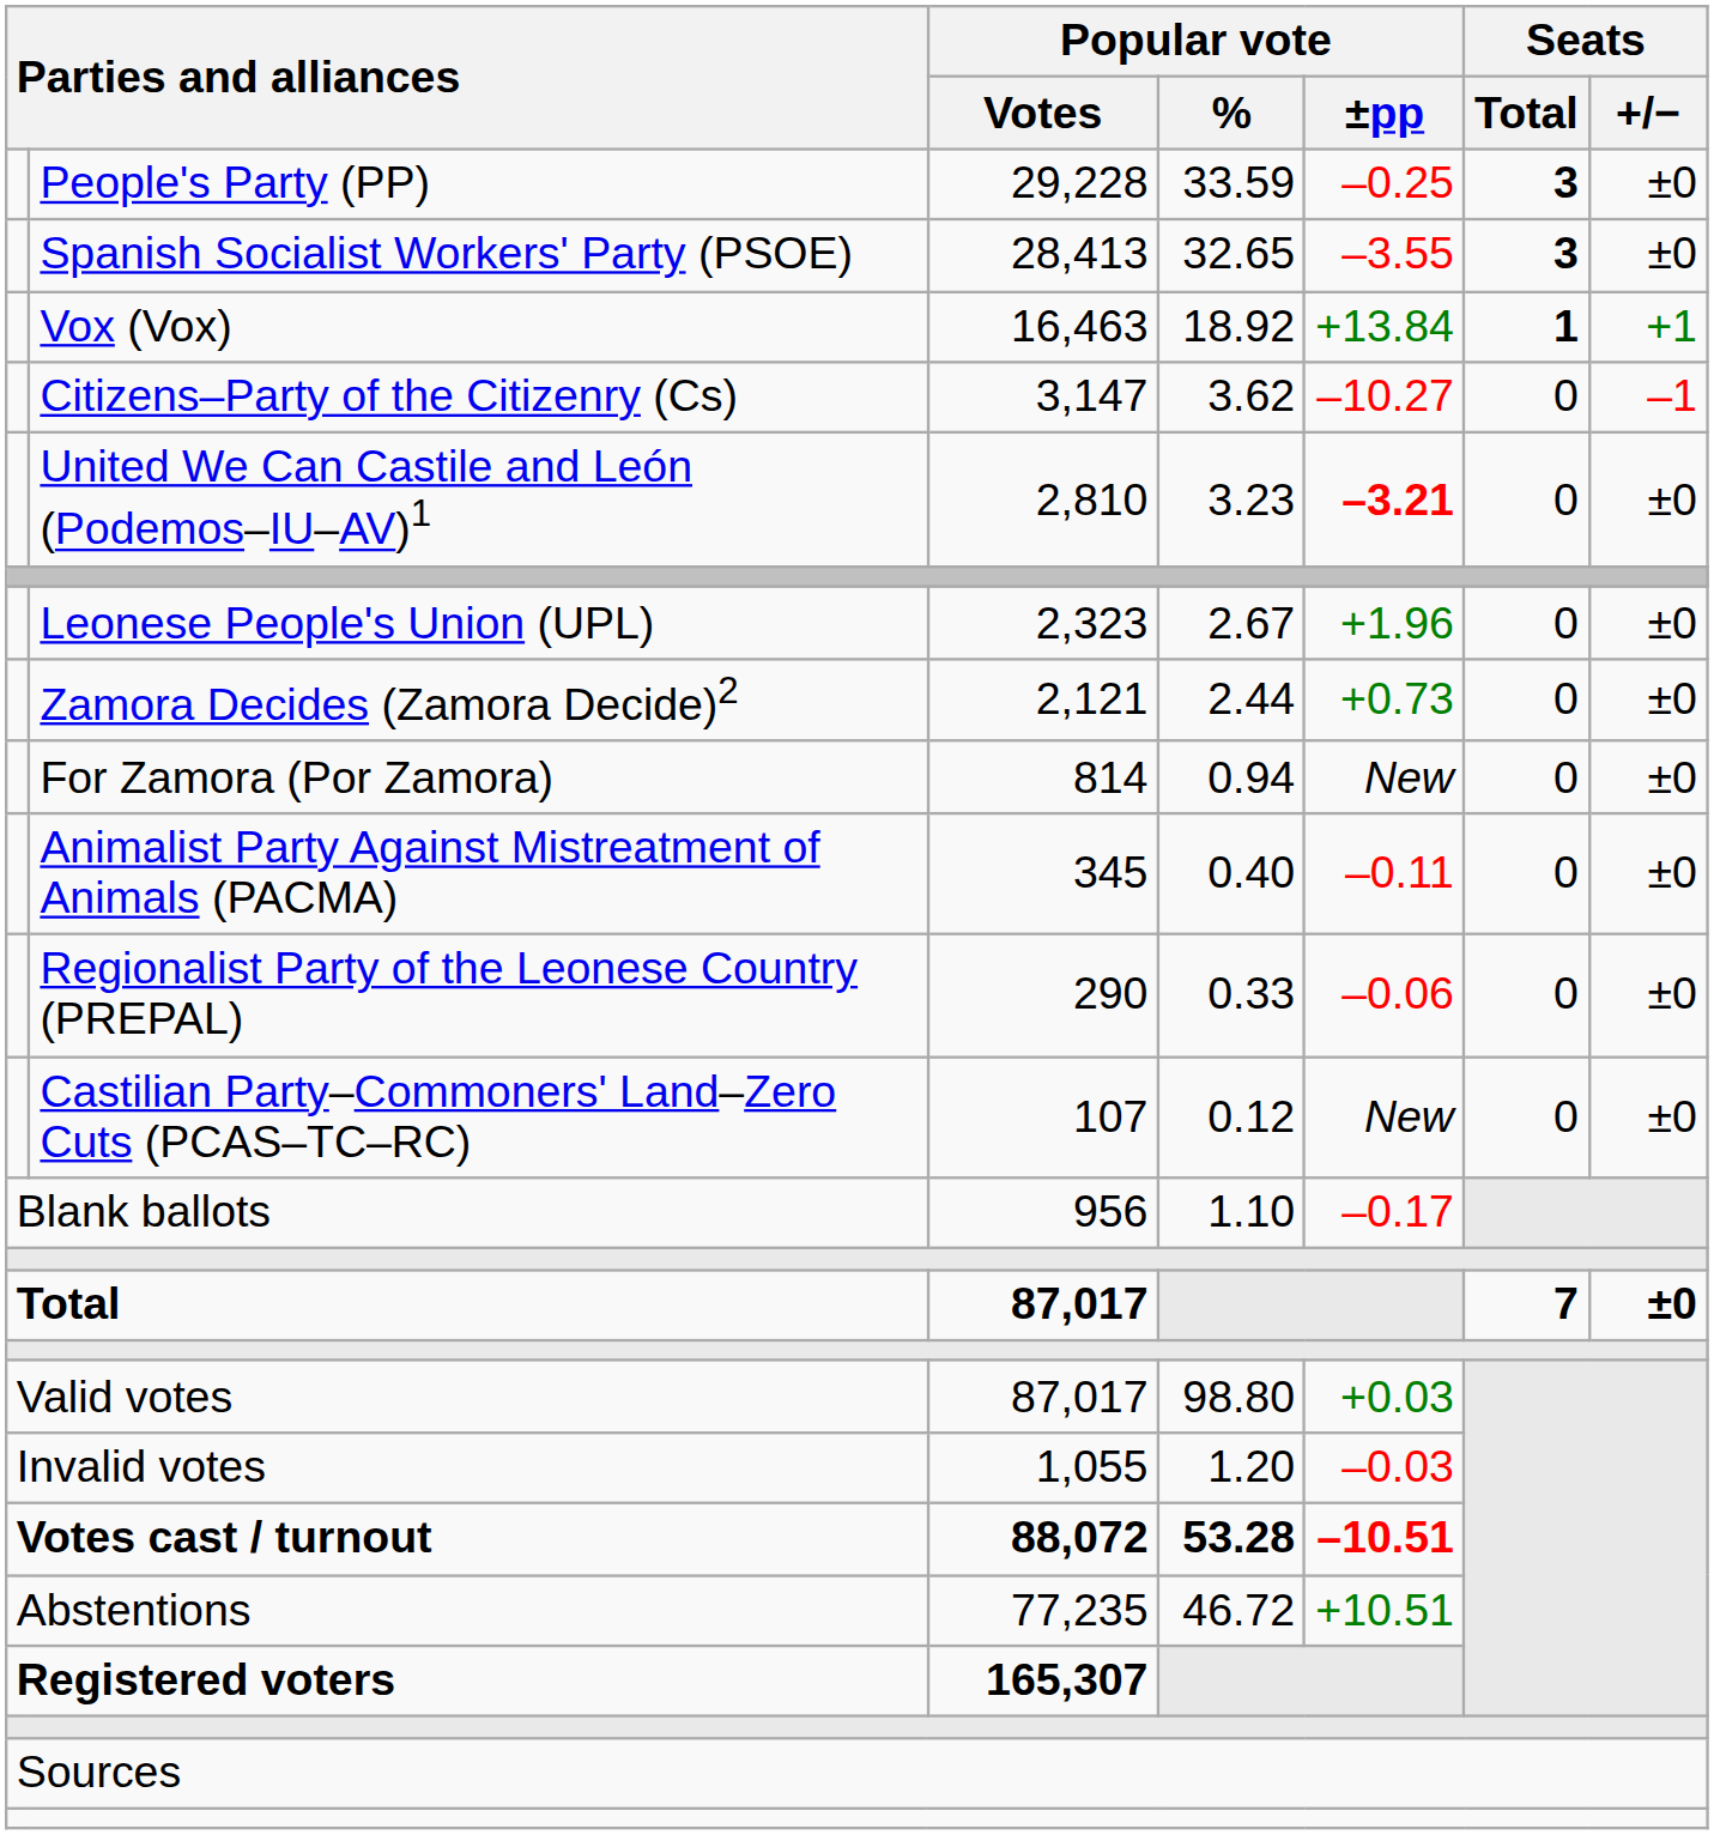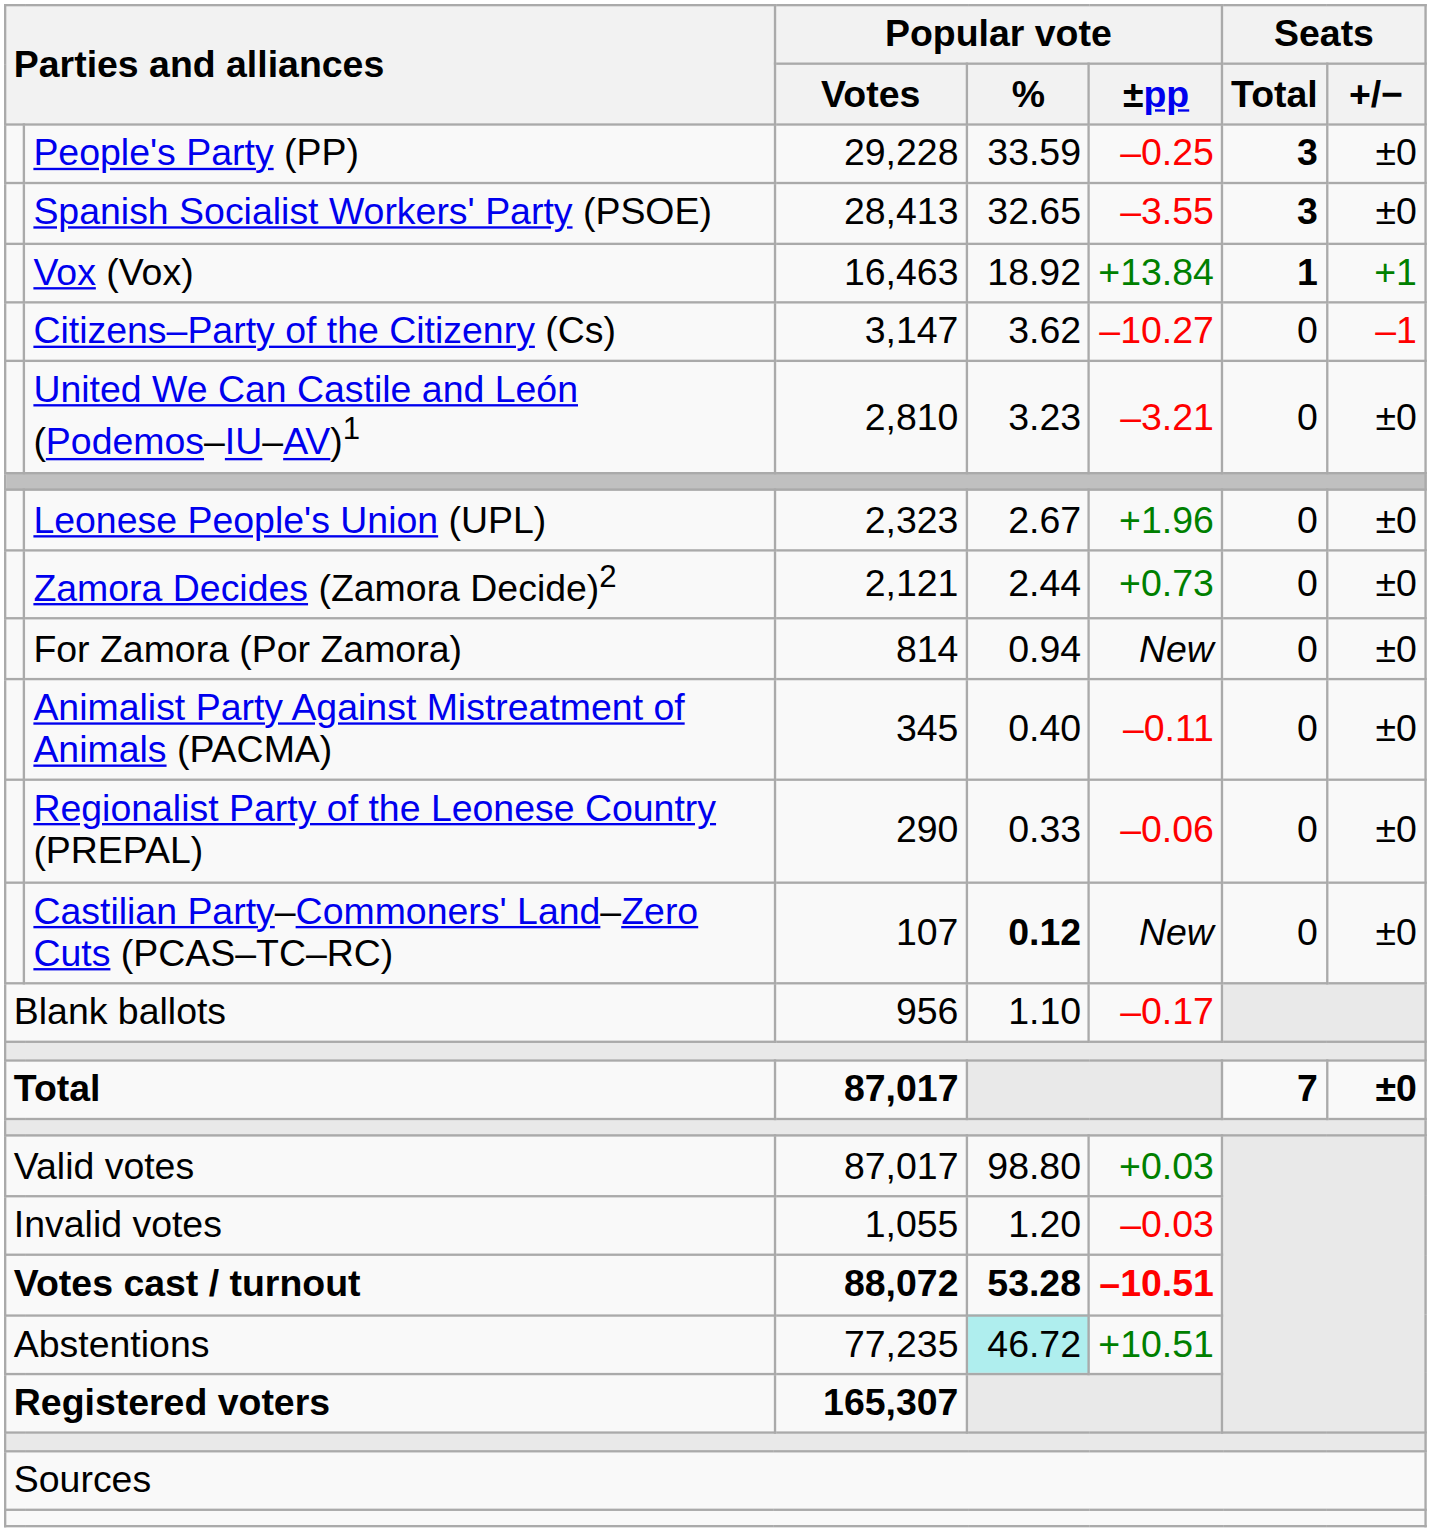United We Can Castile and León (Podemos–IU–AV)1 | Popular vote / ±pp: bold -> normal
Castilian Party–Commoners' Land–Zero Cuts (PCAS–TC–RC) | Popular vote / %: normal -> bold
Abstentions | Popular vote / %: no background -> paleturquoise background
